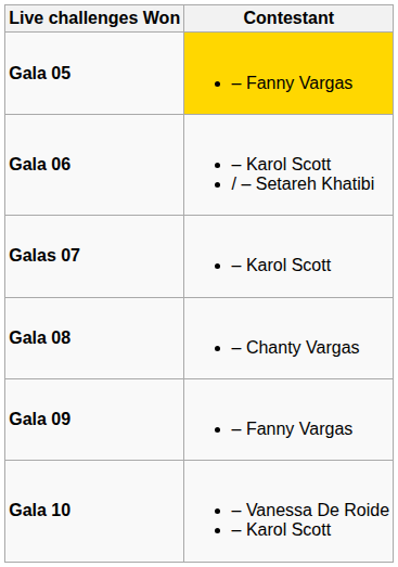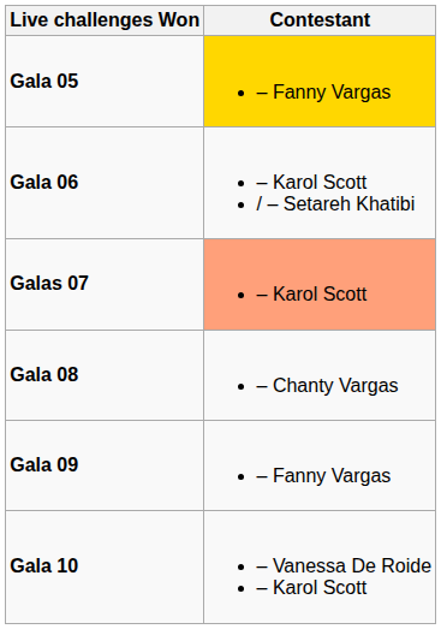Galas 07 | Contestant: no background -> lightsalmon background
